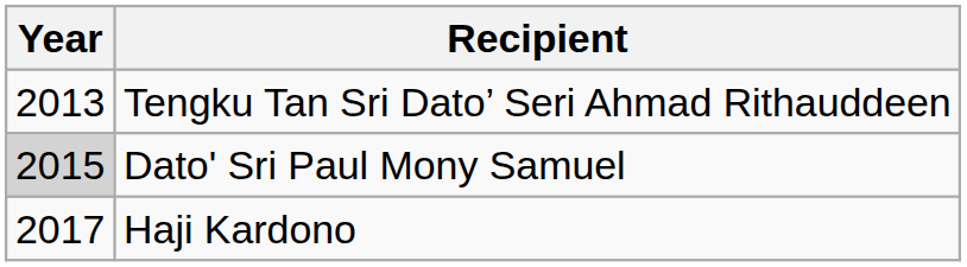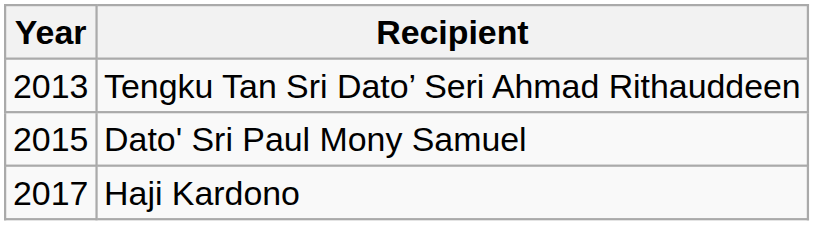Dato' Sri Paul Mony Samuel | Year: lightgrey background -> no background
